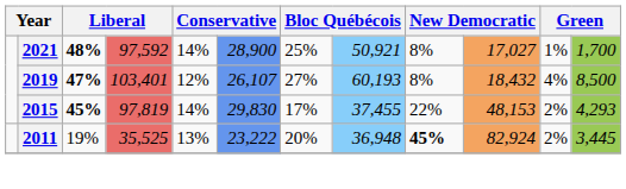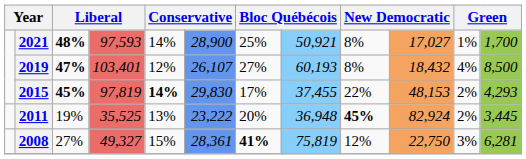2021 | column 4: 97,592 -> 97,593
2015 | column 5: normal -> bold
+ row: 2008 | 27% | 49,327 | 15% | 28,361 | 41% | 75,819 | 12% | 22,750 | 3% | 6,281
